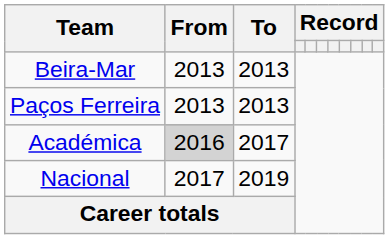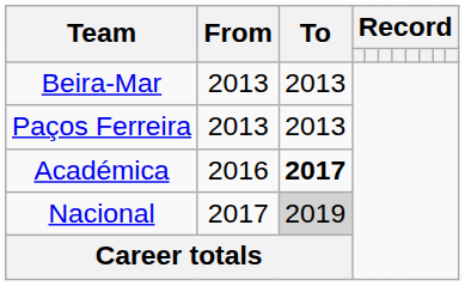Académica | From: lightgrey background -> no background
Académica | To: normal -> bold
Nacional | To: no background -> lightgrey background
